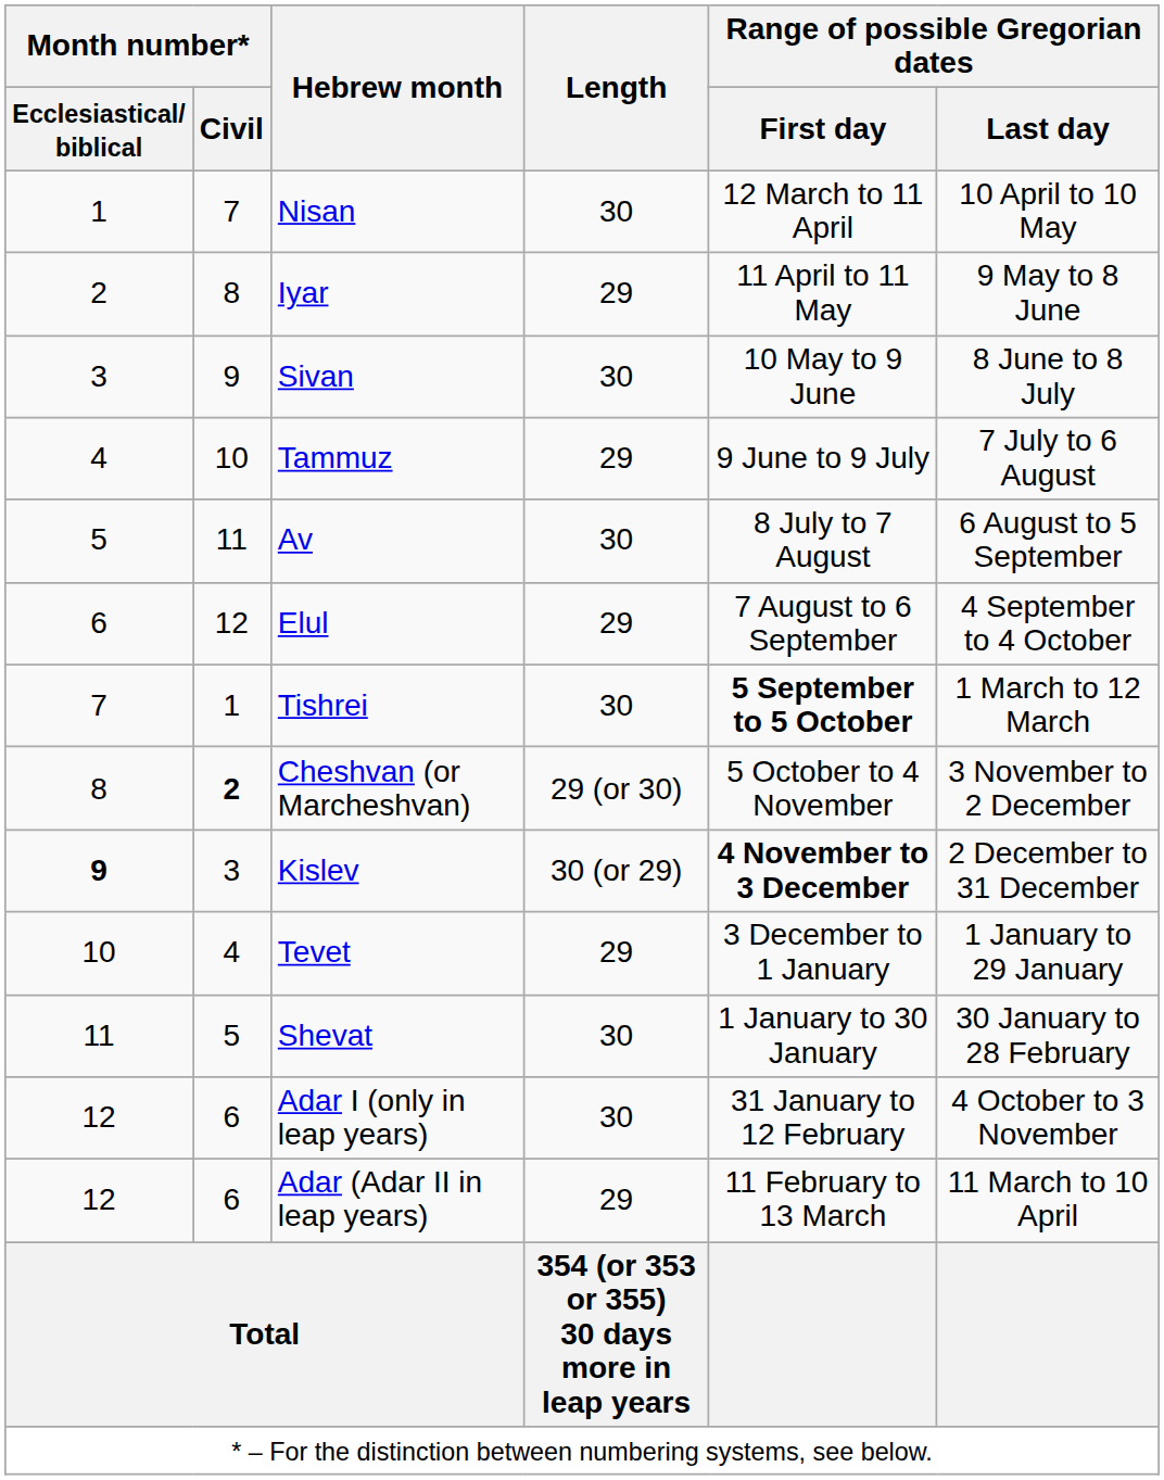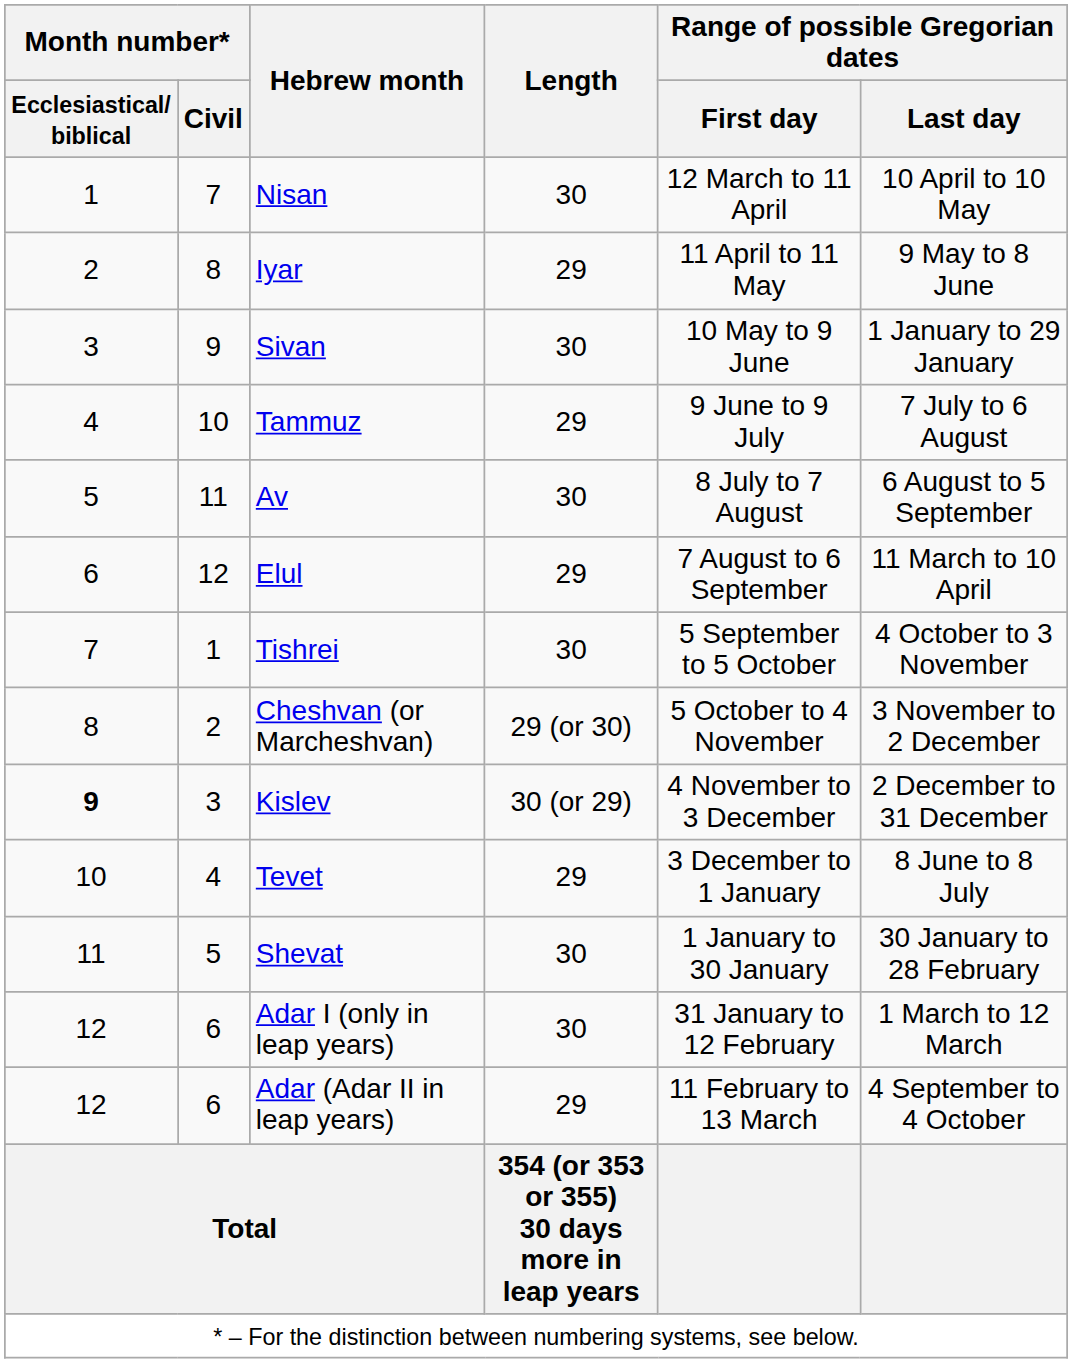Sivan | Range of possible Gregorian dates / Last day: 8 June to 8 July -> 1 January to 29 January
Elul | Range of possible Gregorian dates / Last day: 4 September to 4 October -> 11 March to 10 April
Tishrei | Range of possible Gregorian dates / First day: bold -> normal
Tishrei | Range of possible Gregorian dates / Last day: 1 March to 12 March -> 4 October to 3 November
Cheshvan (or Marcheshvan) | Month number* / Civil: bold -> normal
Kislev | Range of possible Gregorian dates / First day: bold -> normal
Tevet | Range of possible Gregorian dates / Last day: 1 January to 29 January -> 8 June to 8 July
Adar I (only in leap years) | Range of possible Gregorian dates / Last day: 4 October to 3 November -> 1 March to 12 March
Adar (Adar II in leap years) | Range of possible Gregorian dates / Last day: 11 March to 10 April -> 4 September to 4 October
